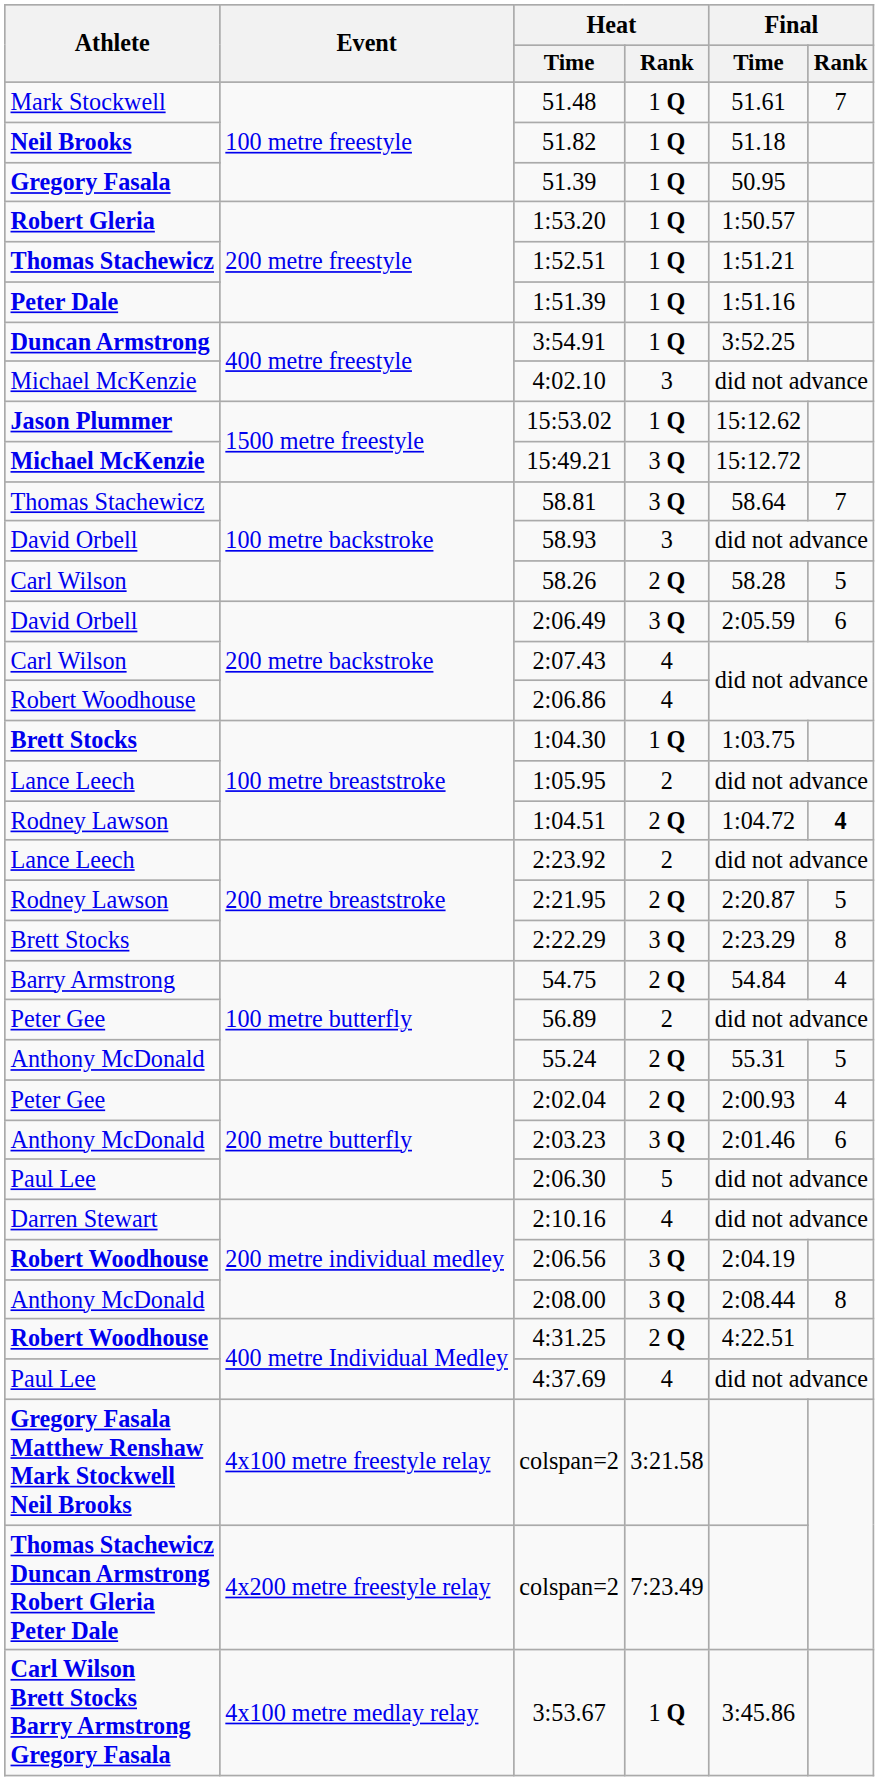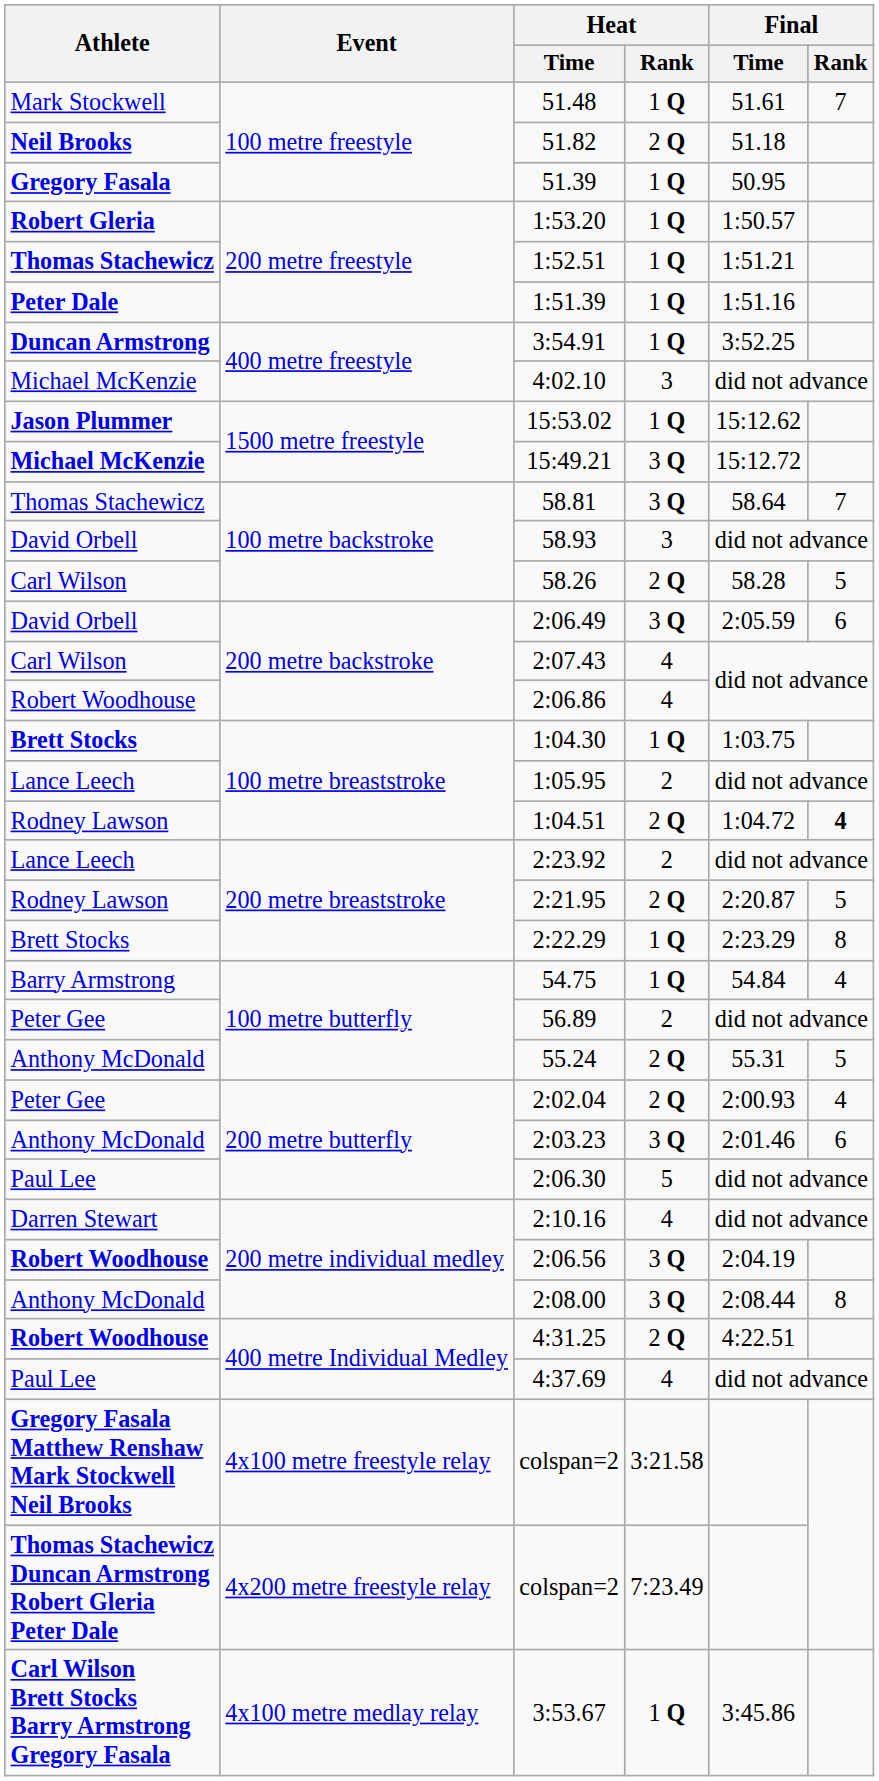51.82 | Heat / Rank: 1 Q -> 2 Q
2:22.29 | Heat / Rank: 3 Q -> 1 Q
54.75 | Heat / Rank: 2 Q -> 1 Q
